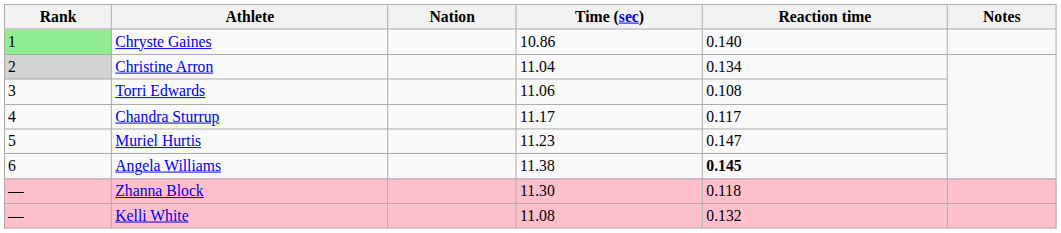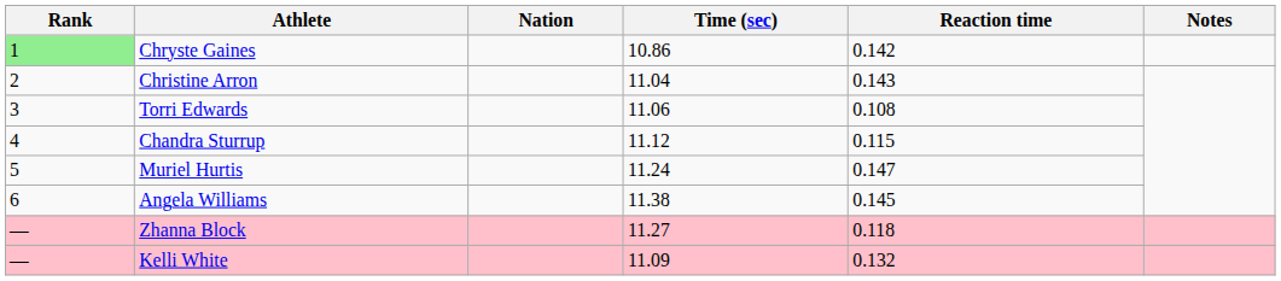Chryste Gaines | Reaction time: 0.140 -> 0.142
Christine Arron | Rank: lightgrey background -> no background
Christine Arron | Reaction time: 0.134 -> 0.143
Chandra Sturrup | Time (sec): 11.17 -> 11.12
Chandra Sturrup | Reaction time: 0.117 -> 0.115
Muriel Hurtis | Time (sec): 11.23 -> 11.24
Angela Williams | Reaction time: bold -> normal
Zhanna Block | Time (sec): 11.30 -> 11.27
Kelli White | Time (sec): 11.08 -> 11.09
